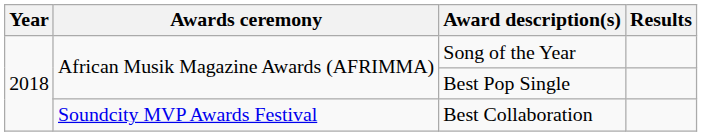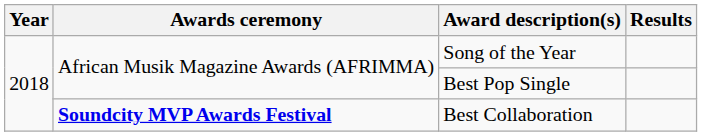Best Collaboration | Awards ceremony: normal -> bold
